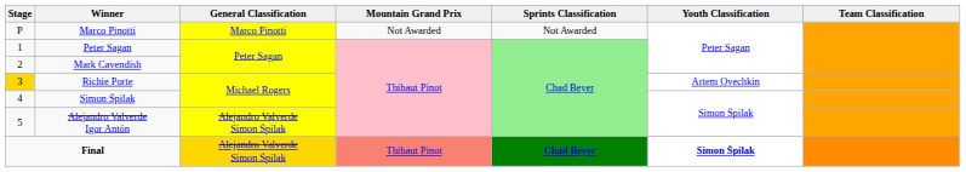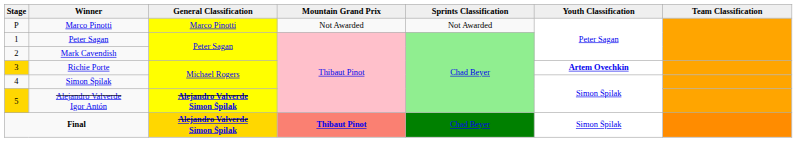Richie Porte | Youth Classification: normal -> bold
Alejandro Valverde Igor Antón | Stage: no background -> gold background
Alejandro Valverde Igor Antón | General Classification: normal -> bold
Final | General Classification: normal -> bold
Final | Mountain Grand Prix: normal -> bold
Final | Sprints Classification: bold -> normal
Final | Youth Classification: bold -> normal
